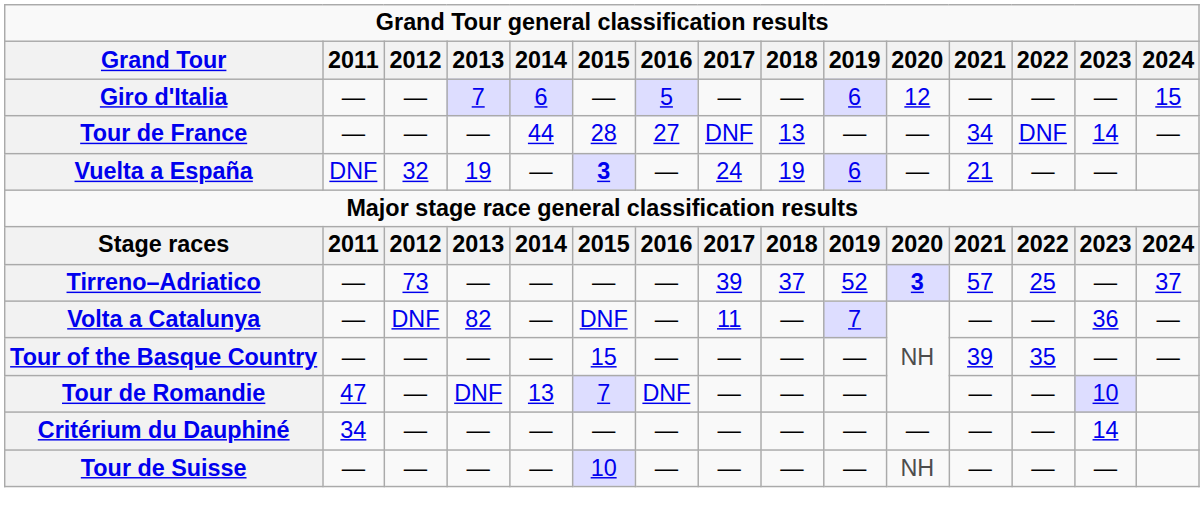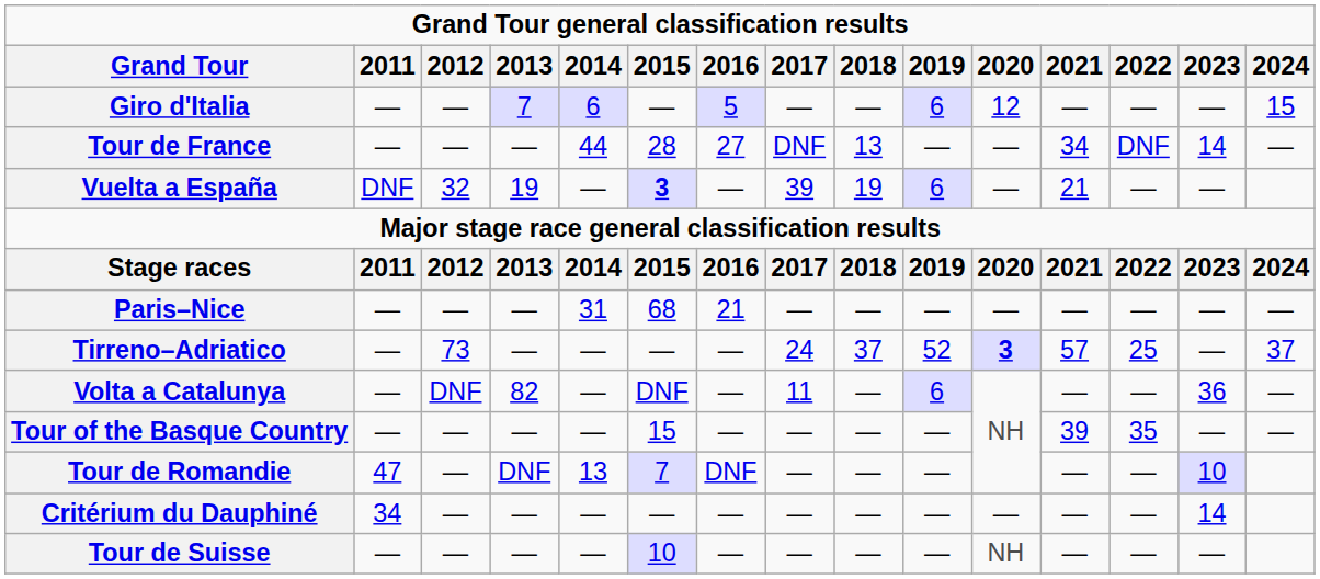Vuelta a España | 2017: 24 -> 39
+ row: Paris–Nice | — | — | — | 31 | 68 | 21 | — | — | — | — | — | — | — | —
Tirreno–Adriatico | 2017: 39 -> 24
Volta a Catalunya | 2019: 7 -> 6
